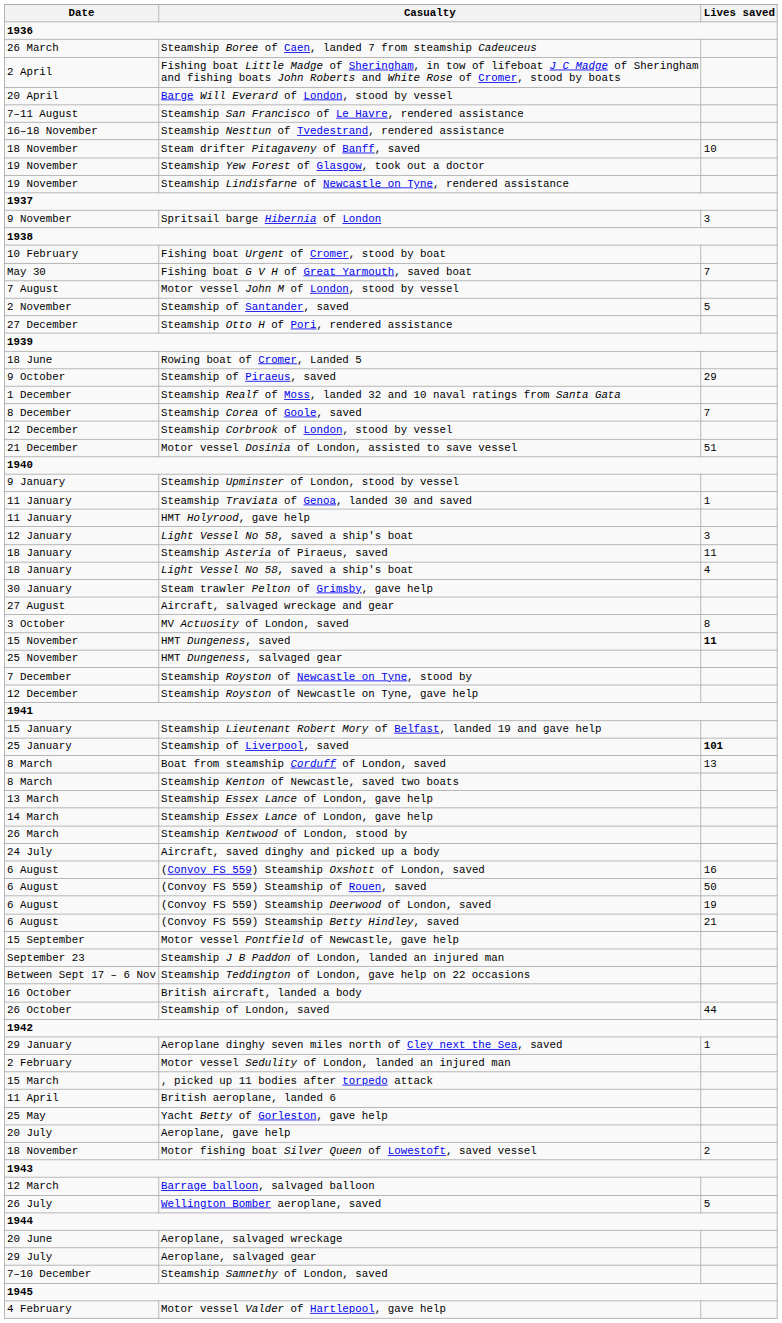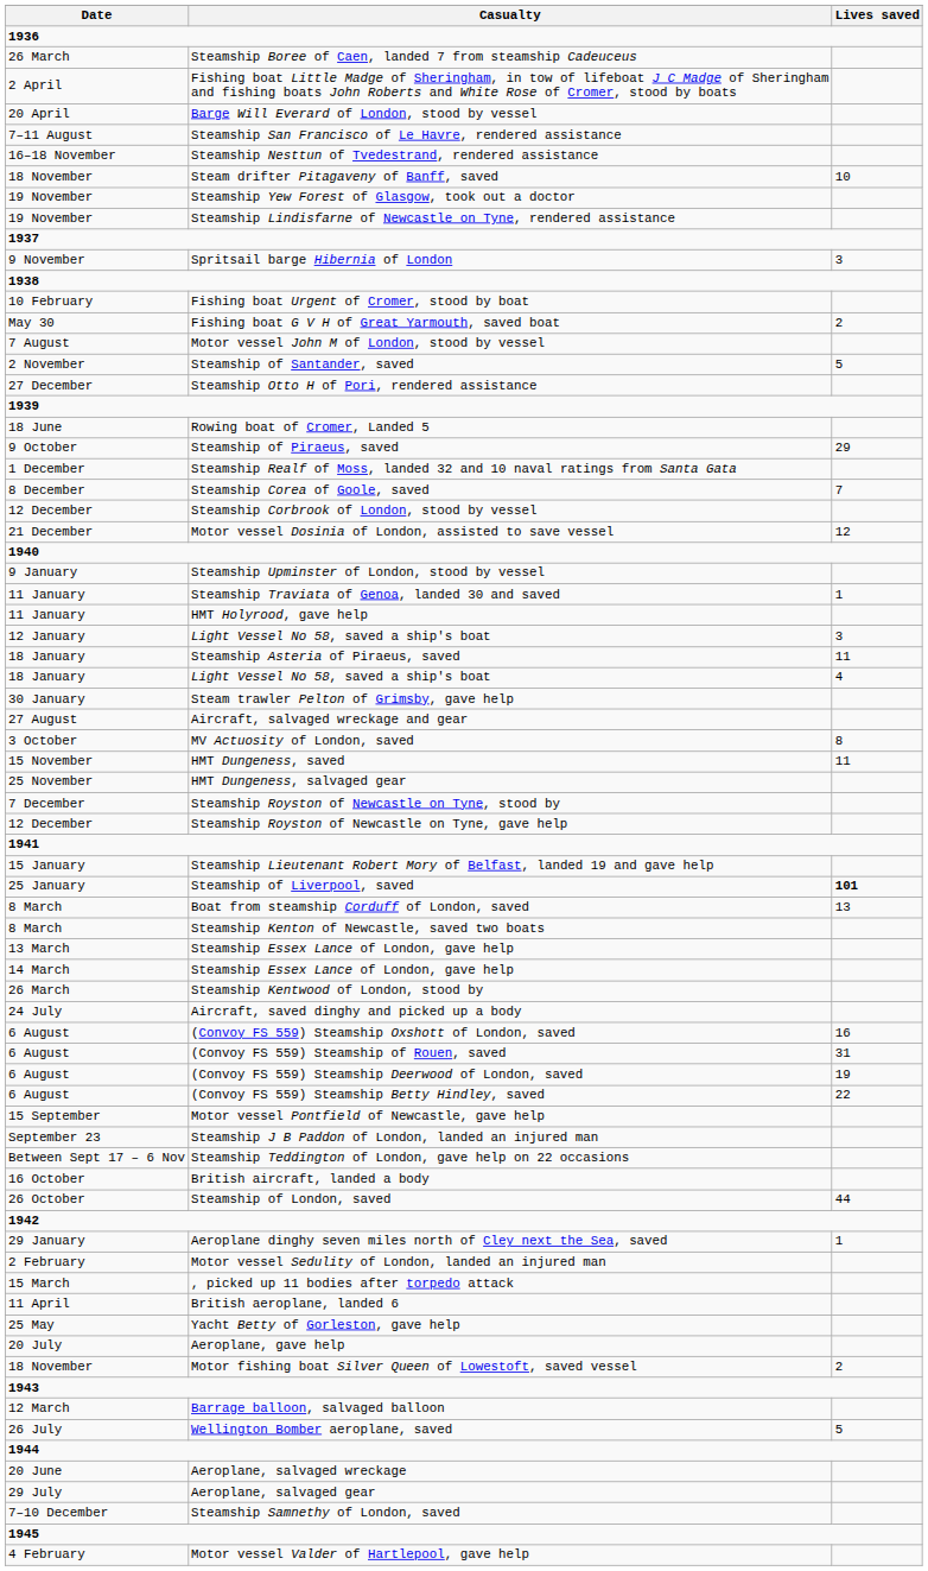Fishing boat G V H of Great Yarmouth, saved boat | Lives saved: 7 -> 2
Motor vessel Dosinia of London, assisted to save vessel | Lives saved: 51 -> 12
HMT Dungeness, saved | Lives saved: bold -> normal
(Convoy FS 559) Steamship of Rouen, saved | Lives saved: 50 -> 31
(Convoy FS 559) Steamship Betty Hindley, saved | Lives saved: 21 -> 22
